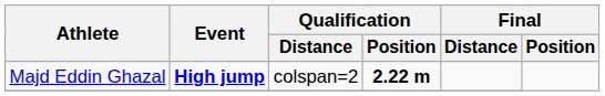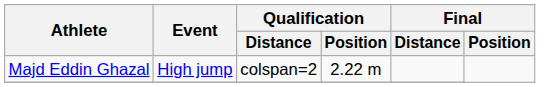Majd Eddin Ghazal | Event: bold -> normal
Majd Eddin Ghazal | Qualification / Position: bold -> normal
